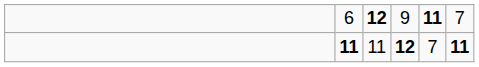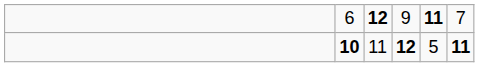row 2 | column 2: 11 -> 10
row 2 | column 5: 7 -> 5
